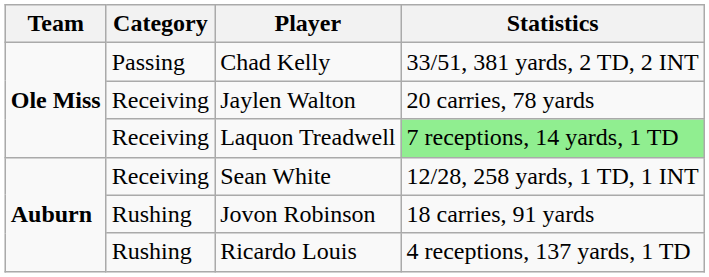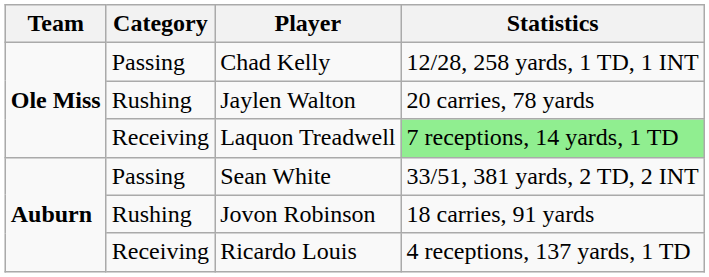Chad Kelly | Statistics: 33/51, 381 yards, 2 TD, 2 INT -> 12/28, 258 yards, 1 TD, 1 INT
Jaylen Walton | Category: Receiving -> Rushing
Sean White | Category: Receiving -> Passing
Sean White | Statistics: 12/28, 258 yards, 1 TD, 1 INT -> 33/51, 381 yards, 2 TD, 2 INT
Ricardo Louis | Category: Rushing -> Receiving
